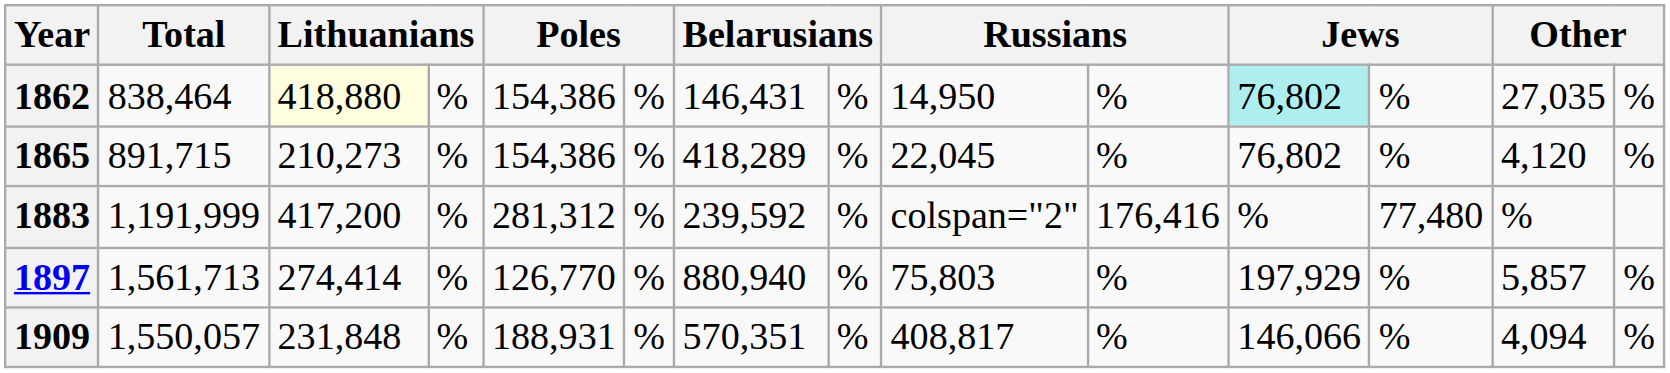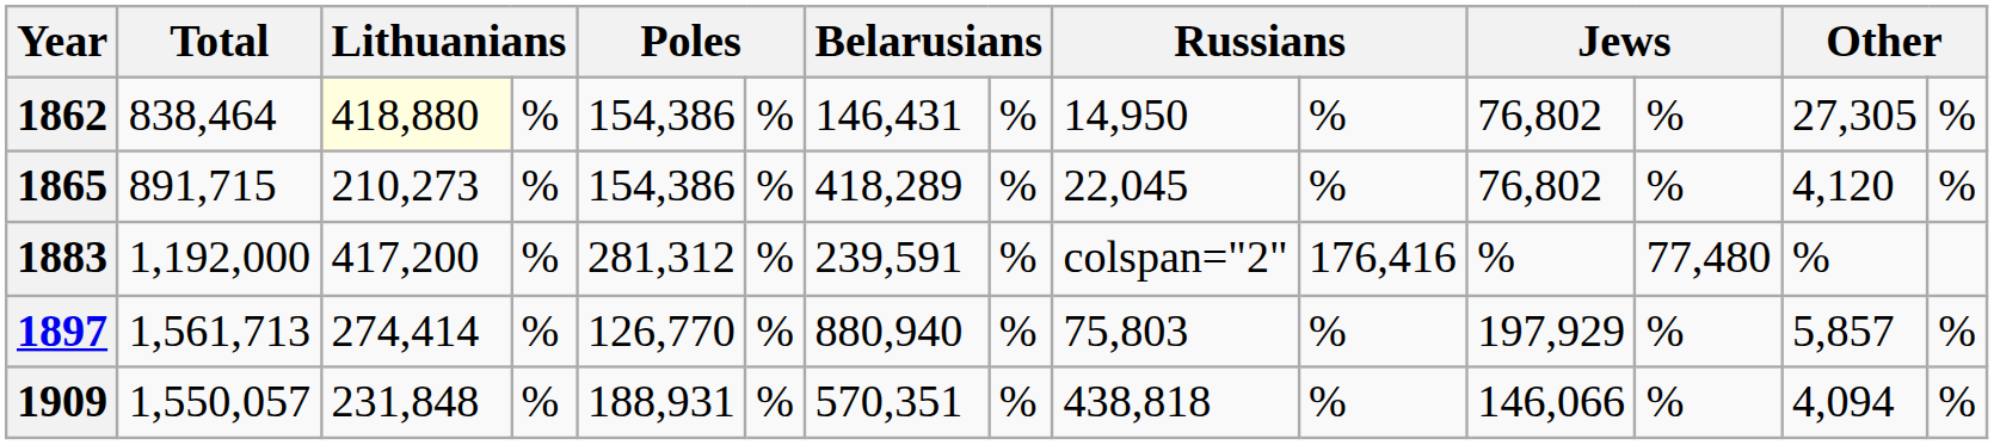1862 | column 11: paleturquoise background -> no background
1862 | column 13: 27,035 -> 27,305
1883 | Total: 1,191,999 -> 1,192,000
1883 | column 7: 239,592 -> 239,591
1909 | column 9: 408,817 -> 438,818
